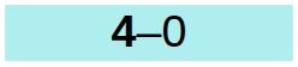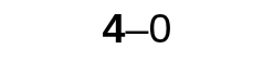row 1 | column 1: paleturquoise background -> no background
